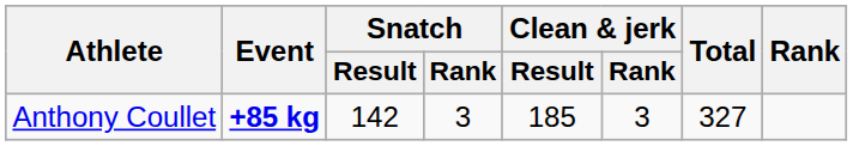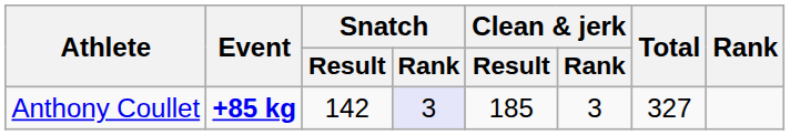Anthony Coullet | Snatch / Rank: no background -> lavender background
